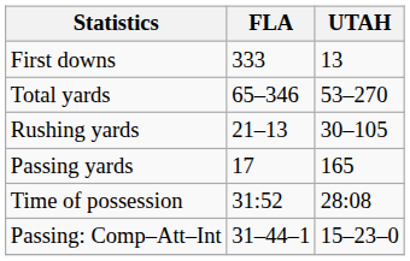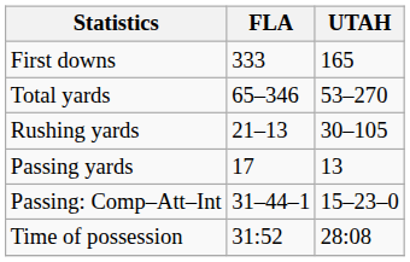First downs | UTAH: 13 -> 165
Passing yards | UTAH: 165 -> 13
rows swapped: Passing: Comp–Att–Int <-> Time of possession
